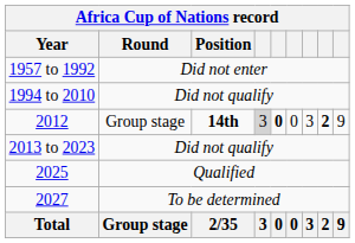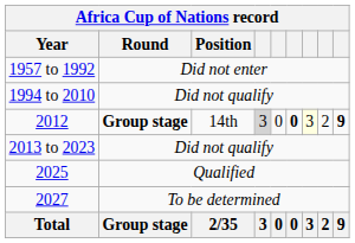2012 | Round: normal -> bold
2012 | Position: bold -> normal
2012 | column 5: bold -> normal
2012 | column 6: normal -> bold
2012 | column 7: no background -> lightyellow background
2012 | column 8: bold -> normal
2012 | column 9: normal -> bold
